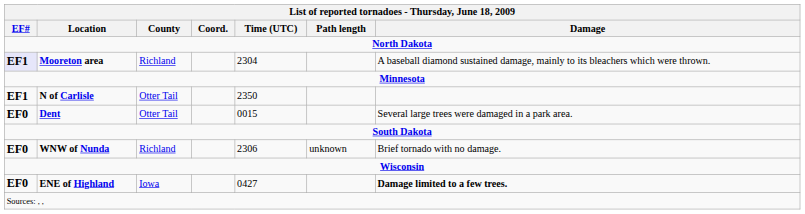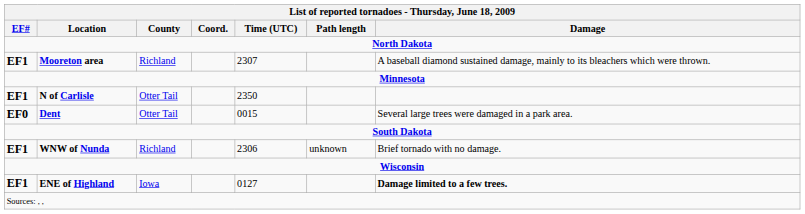Mooreton area | EF#: lavender background -> no background
Mooreton area | Time (UTC): 2304 -> 2307
WNW of Nunda | EF#: EF0 -> EF1
ENE of Highland | EF#: EF0 -> EF1
ENE of Highland | Time (UTC): 0427 -> 0127
